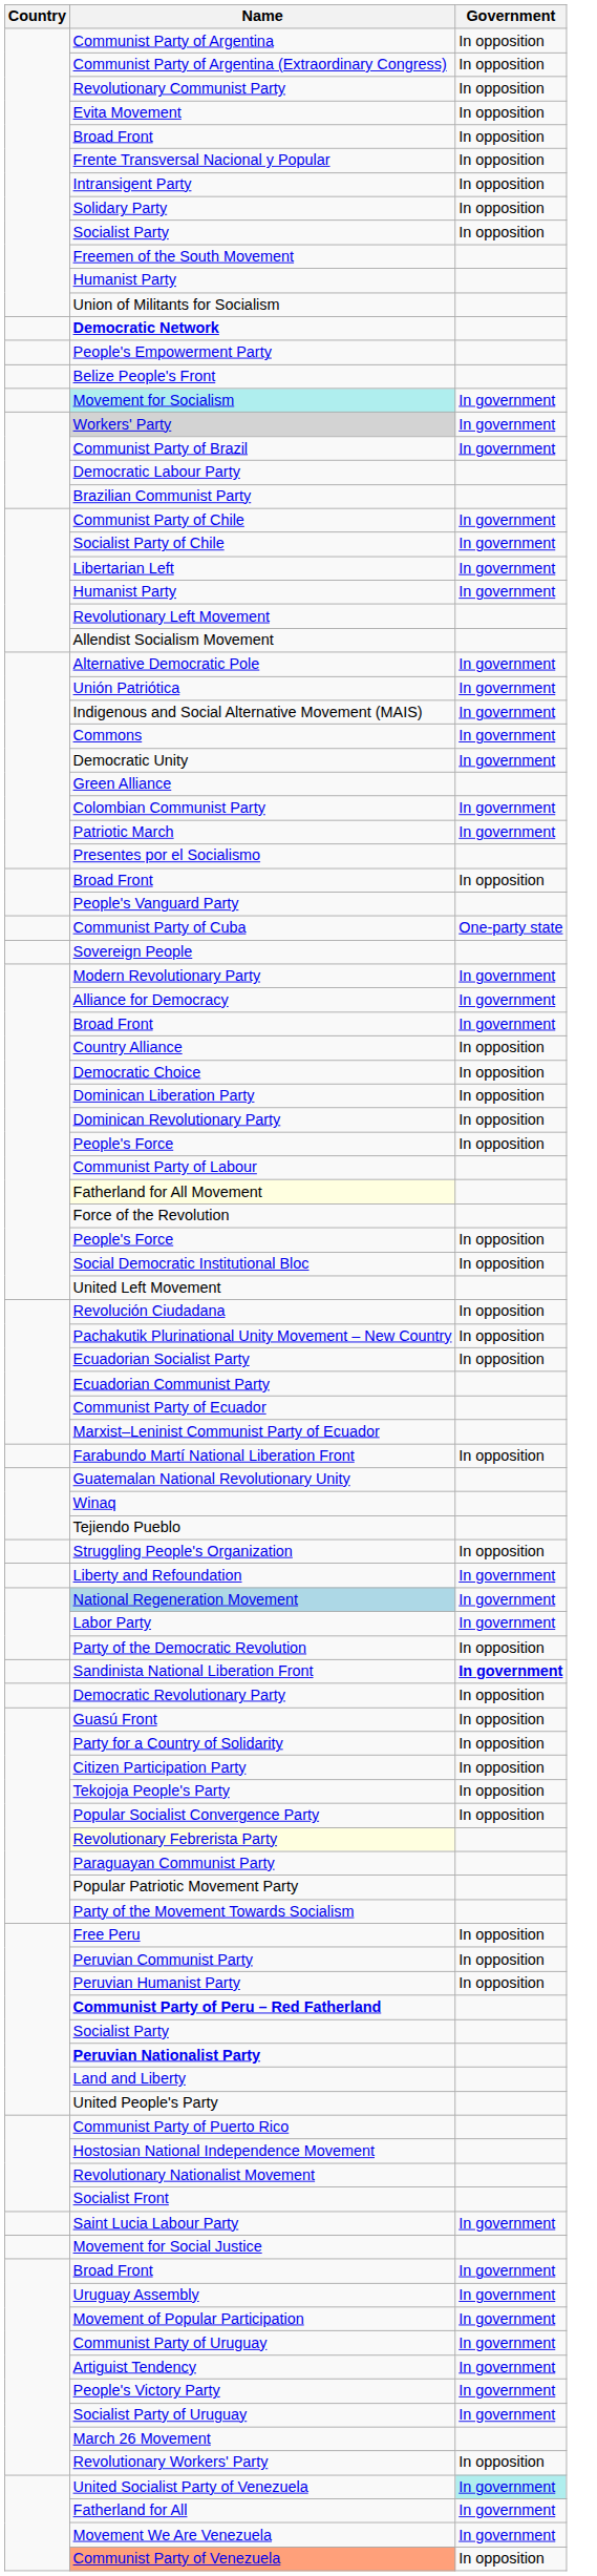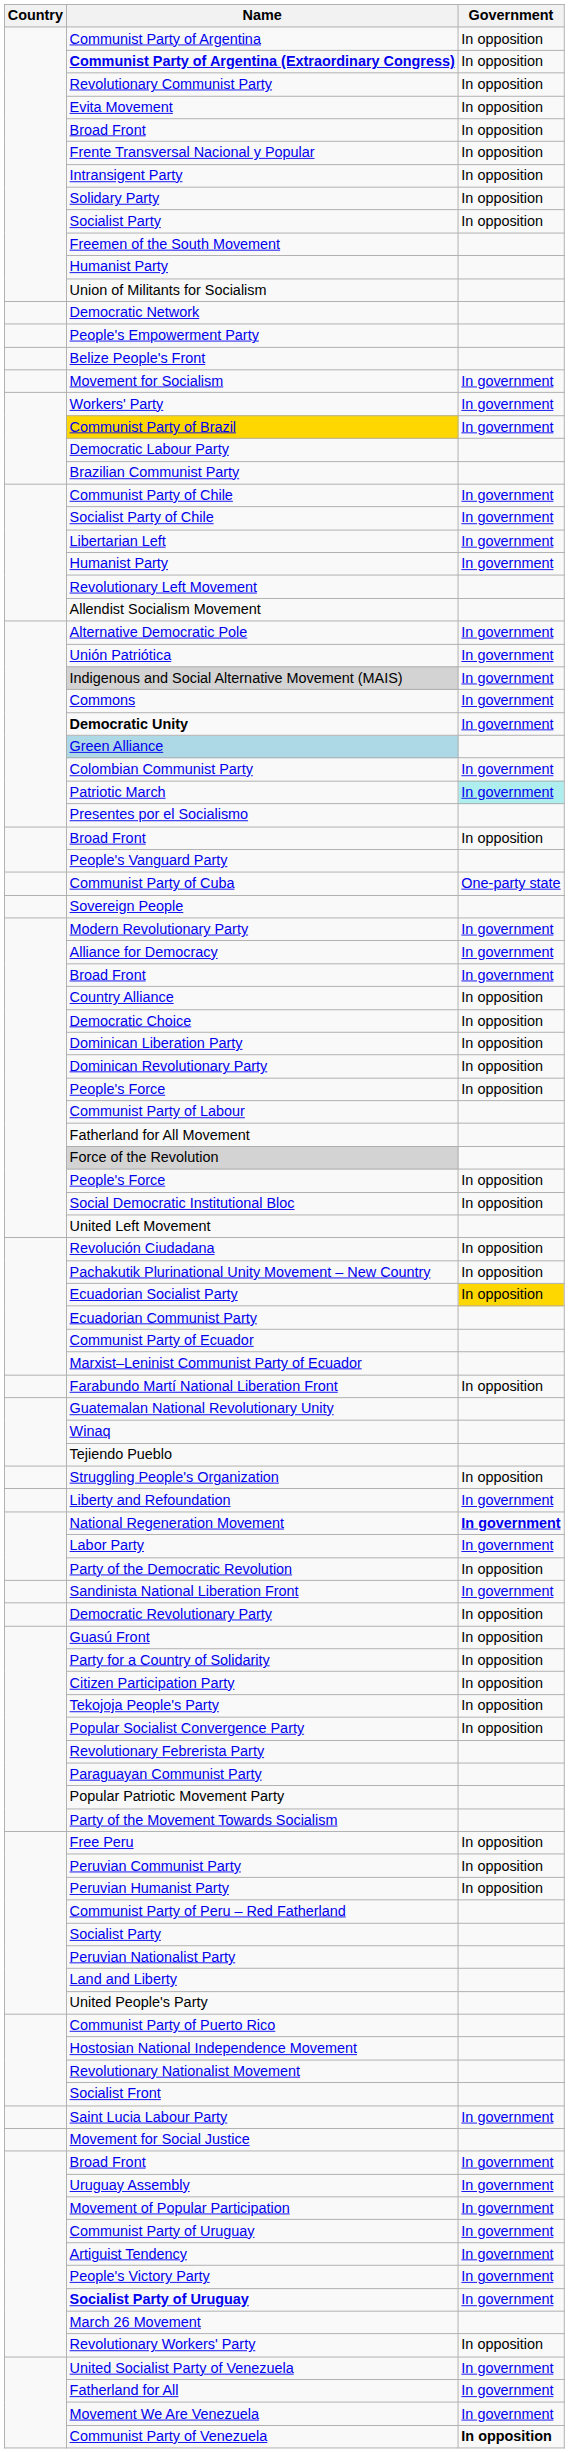Communist Party of Argentina (Extraordinary Congress) | Name: normal -> bold
Democratic Network | Name: bold -> normal
Movement for Socialism | Name: paleturquoise background -> no background
Workers' Party | Name: lightgrey background -> no background
Communist Party of Brazil | Name: no background -> gold background
Indigenous and Social Alternative Movement (MAIS) | Name: no background -> lightgrey background
Democratic Unity | Name: normal -> bold
Green Alliance | Name: no background -> lightblue background
Patriotic March | Government: no background -> paleturquoise background
Fatherland for All Movement | Name: lightyellow background -> no background
Force of the Revolution | Name: no background -> lightgrey background
Ecuadorian Socialist Party | Government: no background -> gold background
National Regeneration Movement | Name: lightblue background -> no background
National Regeneration Movement | Government: normal -> bold
Sandinista National Liberation Front | Government: bold -> normal
Revolutionary Febrerista Party | Name: lightyellow background -> no background
Communist Party of Peru – Red Fatherland | Name: bold -> normal
Peruvian Nationalist Party | Name: bold -> normal
Socialist Party of Uruguay | Name: normal -> bold
United Socialist Party of Venezuela | Government: paleturquoise background -> no background
Communist Party of Venezuela | Name: lightsalmon background -> no background
Communist Party of Venezuela | Government: normal -> bold
